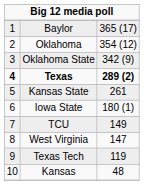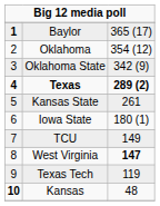Baylor | column 1: normal -> bold
West Virginia | column 3: normal -> bold
Kansas | column 1: normal -> bold
